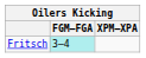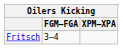Fritsch | FGM–FGA: paleturquoise background -> no background
